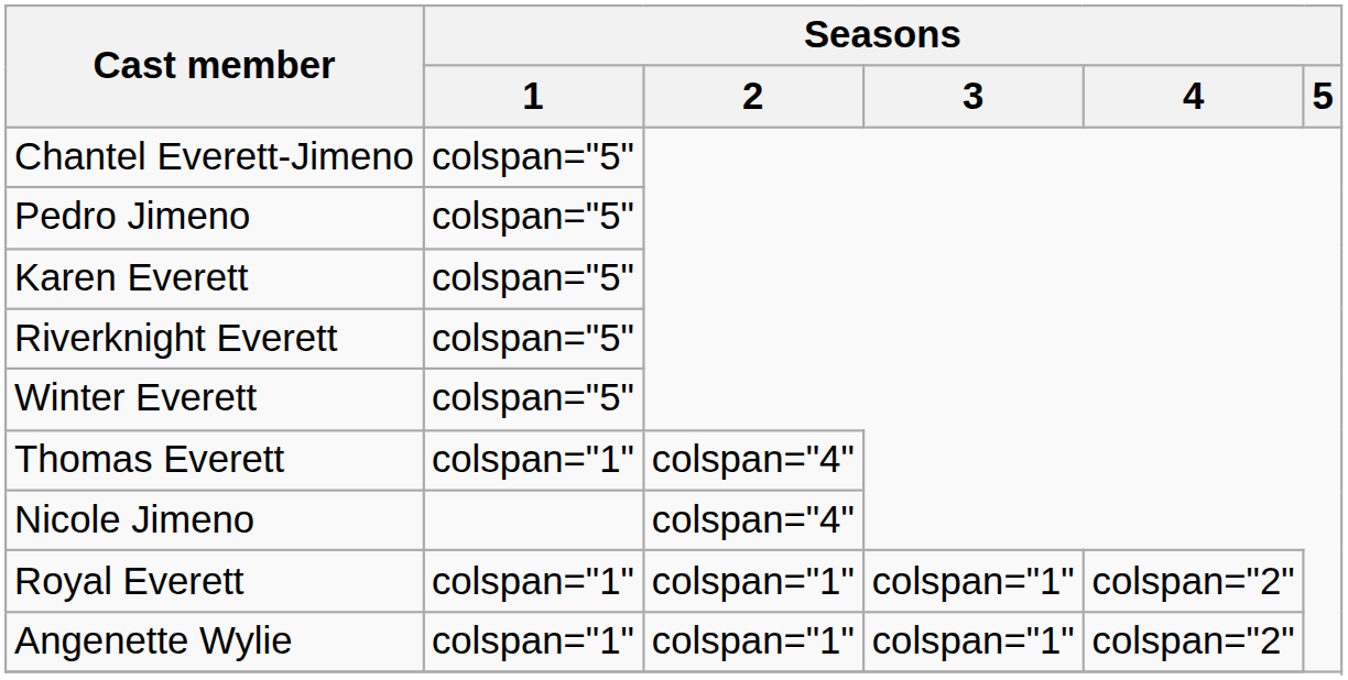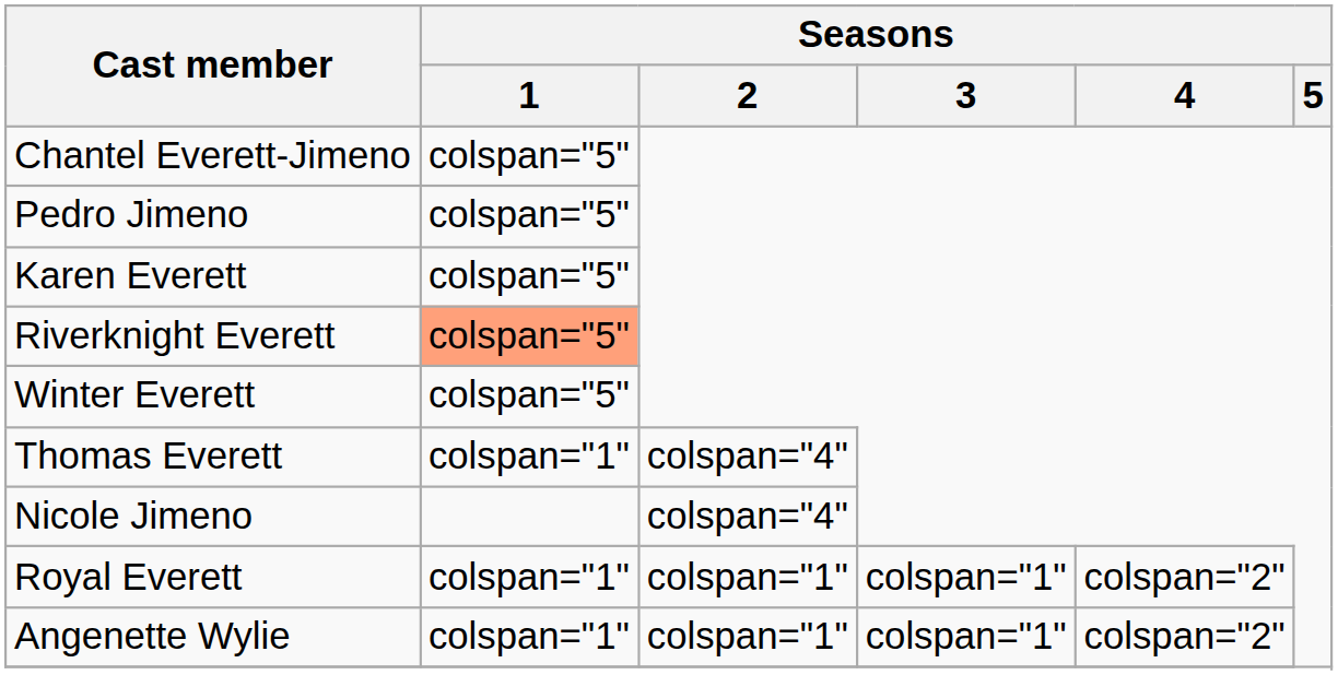Riverknight Everett | Seasons / 1: no background -> lightsalmon background
